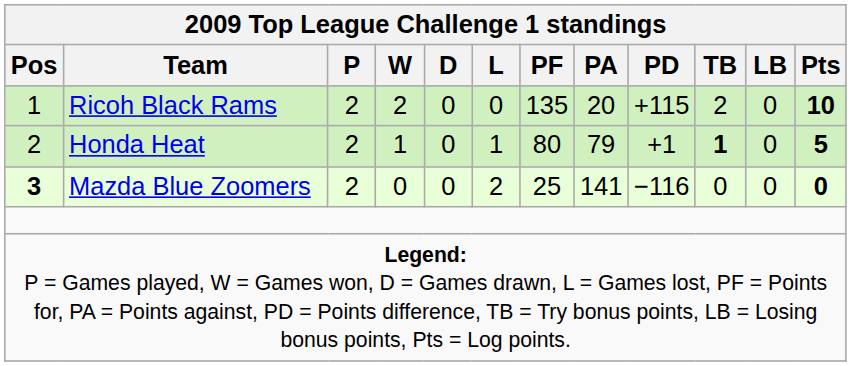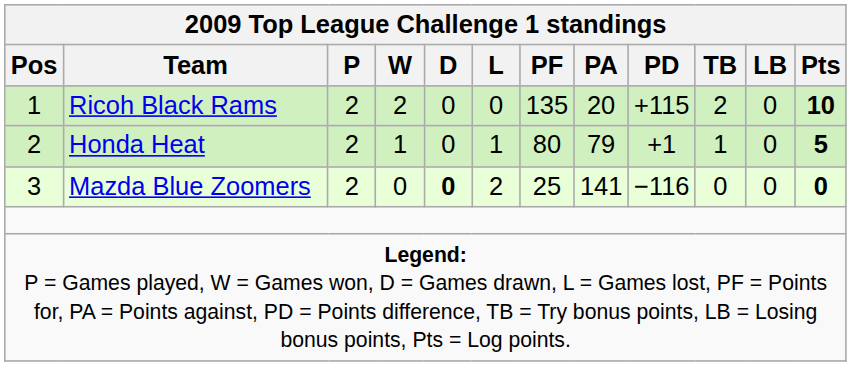Honda Heat | TB: bold -> normal
Mazda Blue Zoomers | Pos: bold -> normal
Mazda Blue Zoomers | D: normal -> bold
